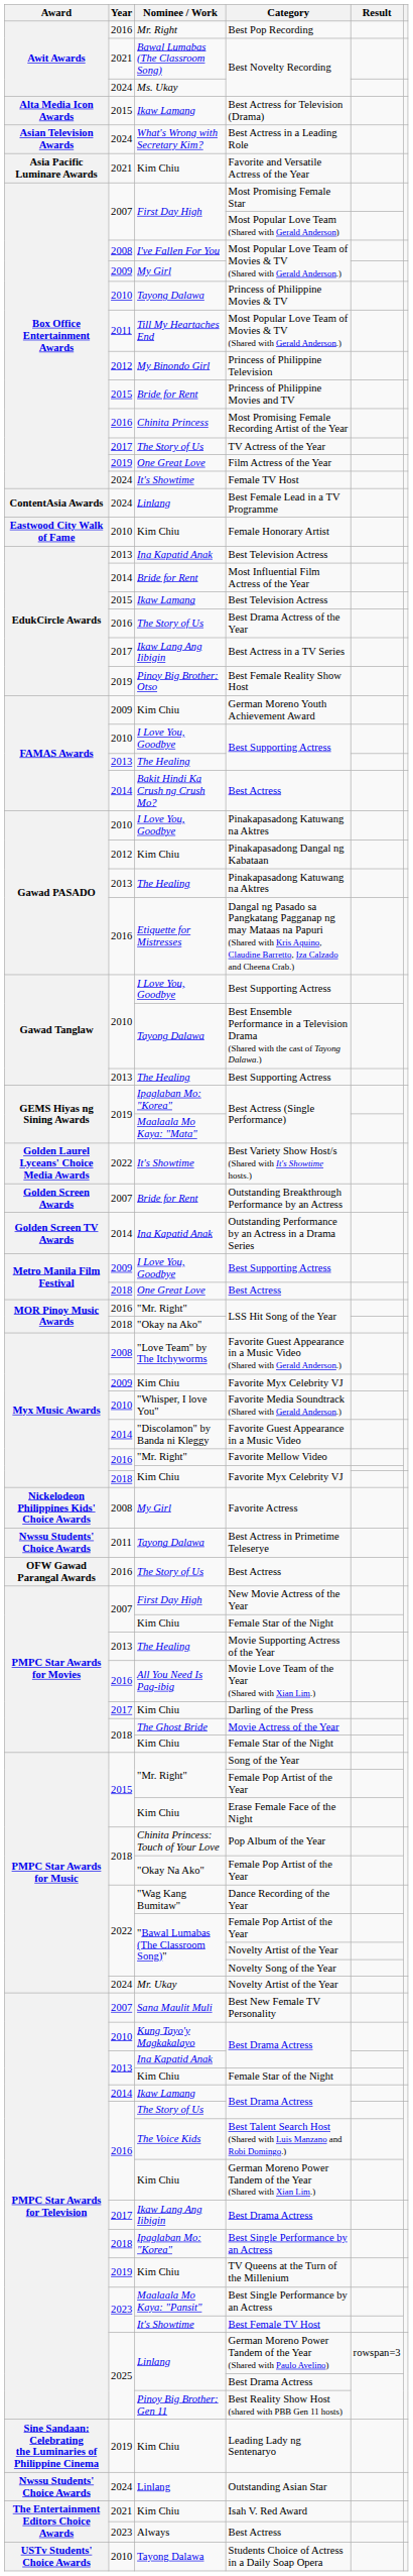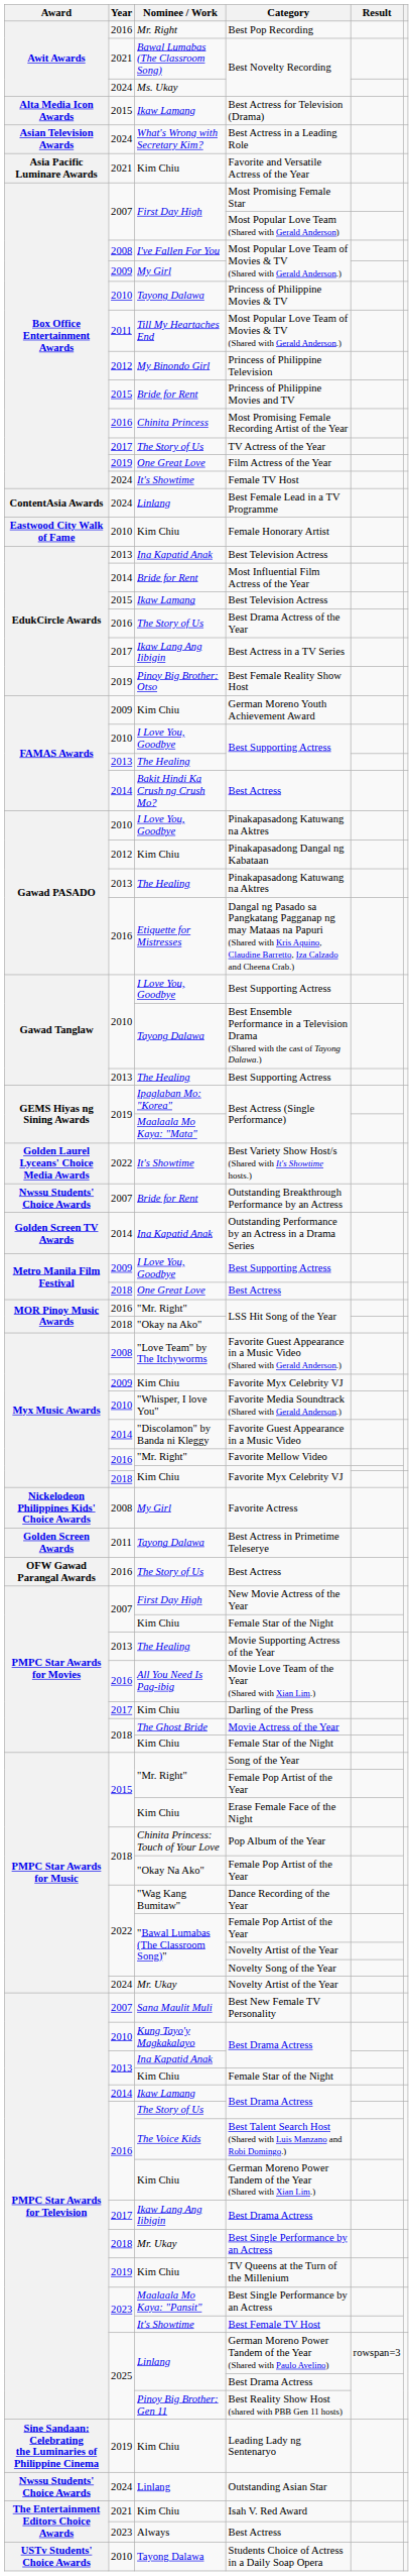Outstanding Breakthrough Performance by an Actress | Award: Golden Screen Awards -> Nwssu Students' Choice Awards
Best Actress in Primetime Teleserye | Award: Nwssu Students' Choice Awards -> Golden Screen Awards
2018 / Best Single Performance by an Actress | Nominee / Work: Ipaglaban Mo: "Korea" -> Mr. Ukay
